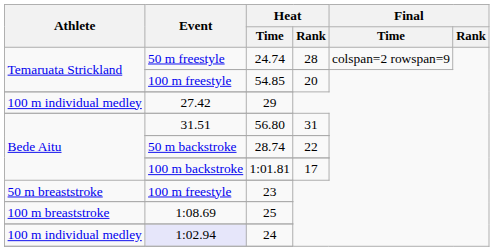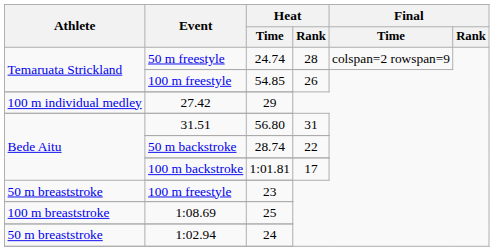54.85 | Heat / Rank: 20 -> 26
24 | Athlete: 100 m individual medley -> 50 m breaststroke
24 | Event: lavender background -> no background
